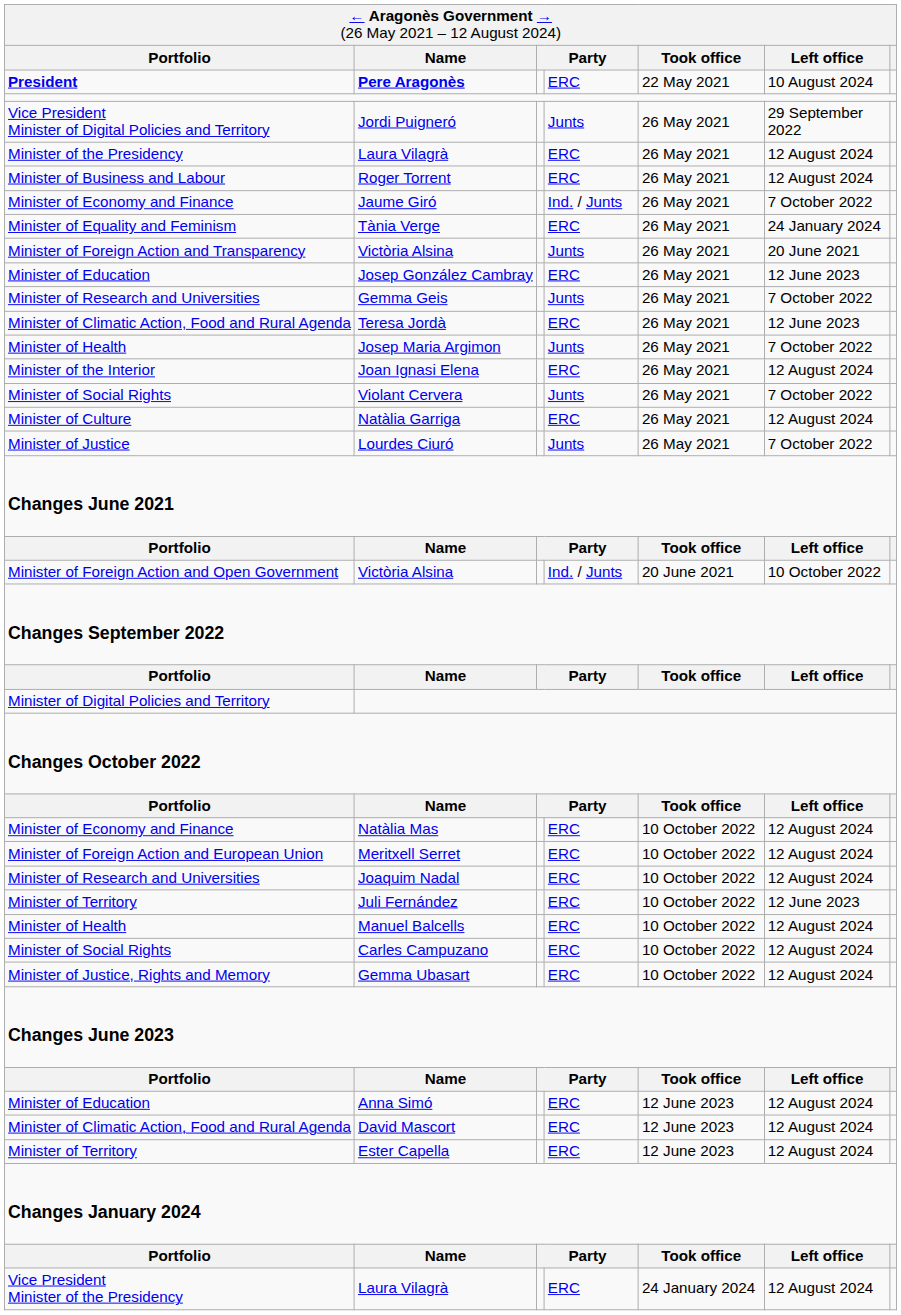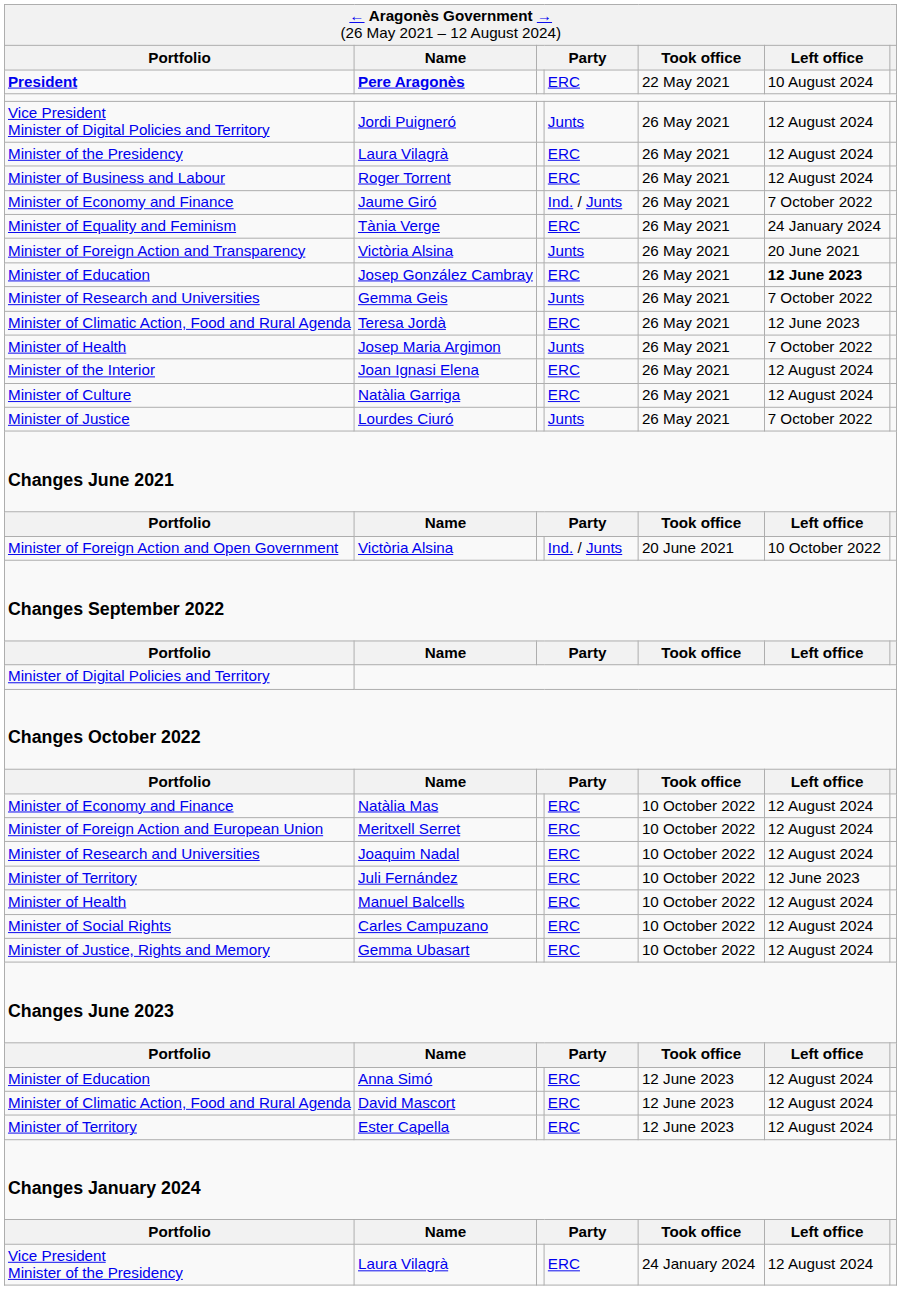Jordi Puigneró | column 6: 29 September 2022 -> 12 August 2024
Josep González Cambray | column 6: normal -> bold
- row: Minister of Social Rights | Violant Cervera | Junts | 26 May 2021 | 7 October 2022
